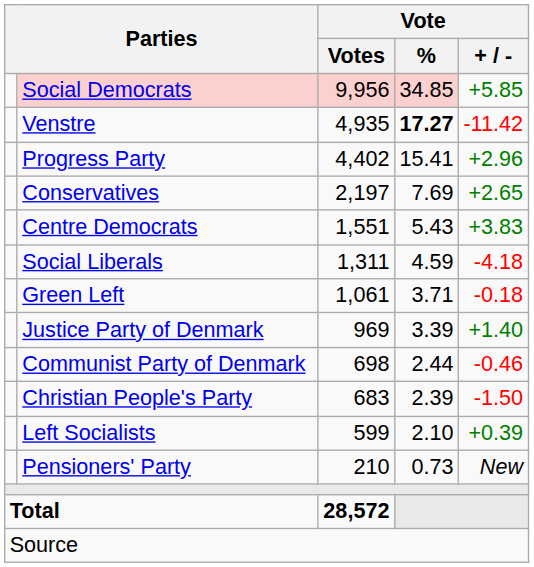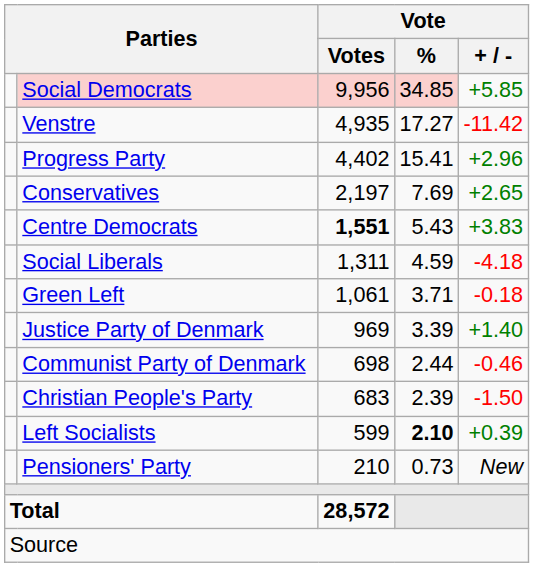Venstre | Vote / %: bold -> normal
Centre Democrats | Vote / Votes: normal -> bold
Left Socialists | Vote / %: normal -> bold
